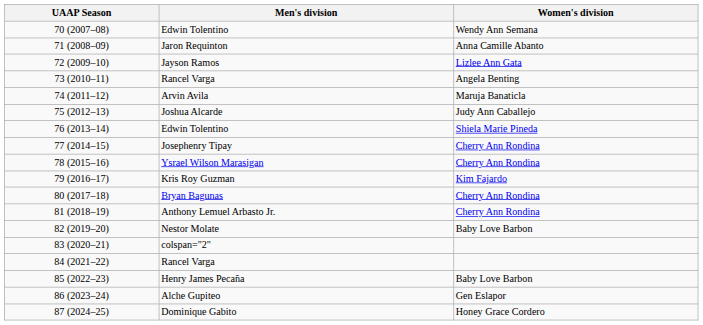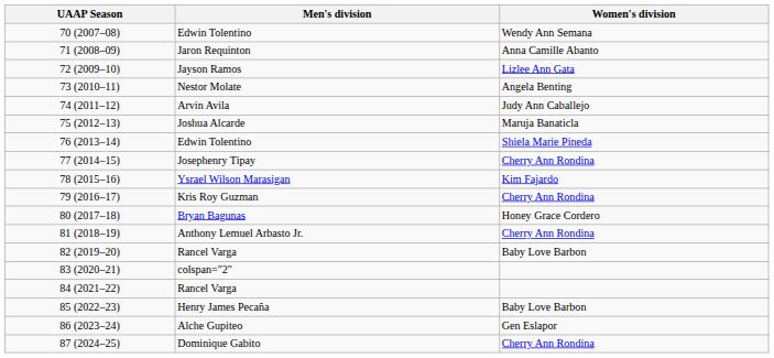73 (2010–11) | Men's division: Rancel Varga -> Nestor Molate
74 (2011–12) | Women's division: Maruja Banaticla -> Judy Ann Caballejo
75 (2012–13) | Women's division: Judy Ann Caballejo -> Maruja Banaticla
78 (2015–16) | Women's division: Cherry Ann Rondina -> Kim Fajardo
79 (2016–17) | Women's division: Kim Fajardo -> Cherry Ann Rondina
80 (2017–18) | Women's division: Cherry Ann Rondina -> Honey Grace Cordero
82 (2019–20) | Men's division: Nestor Molate -> Rancel Varga
87 (2024–25) | Women's division: Honey Grace Cordero -> Cherry Ann Rondina
